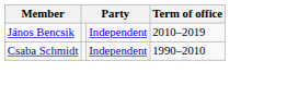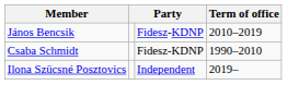János Bencsik | column 3: Independent -> Fidesz-KDNP
Csaba Schmidt | column 3: Independent -> Fidesz-KDNP
+ row: Ilona Szücsné Posztovics | Independent | 2019–
